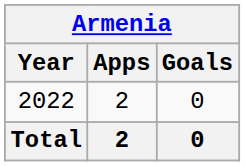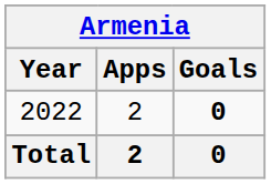2022 | Goals: normal -> bold
